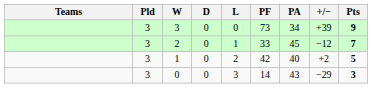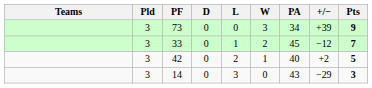columns swapped: W <-> PF
